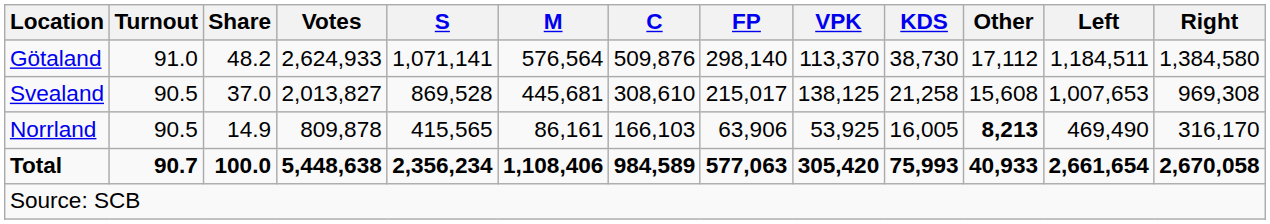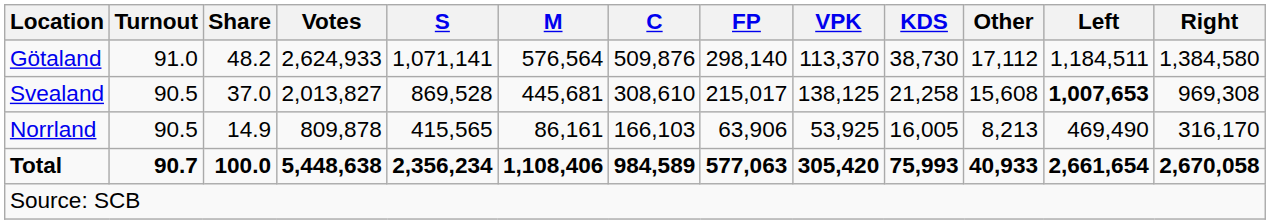Svealand | Left: normal -> bold
Norrland | Other: bold -> normal
